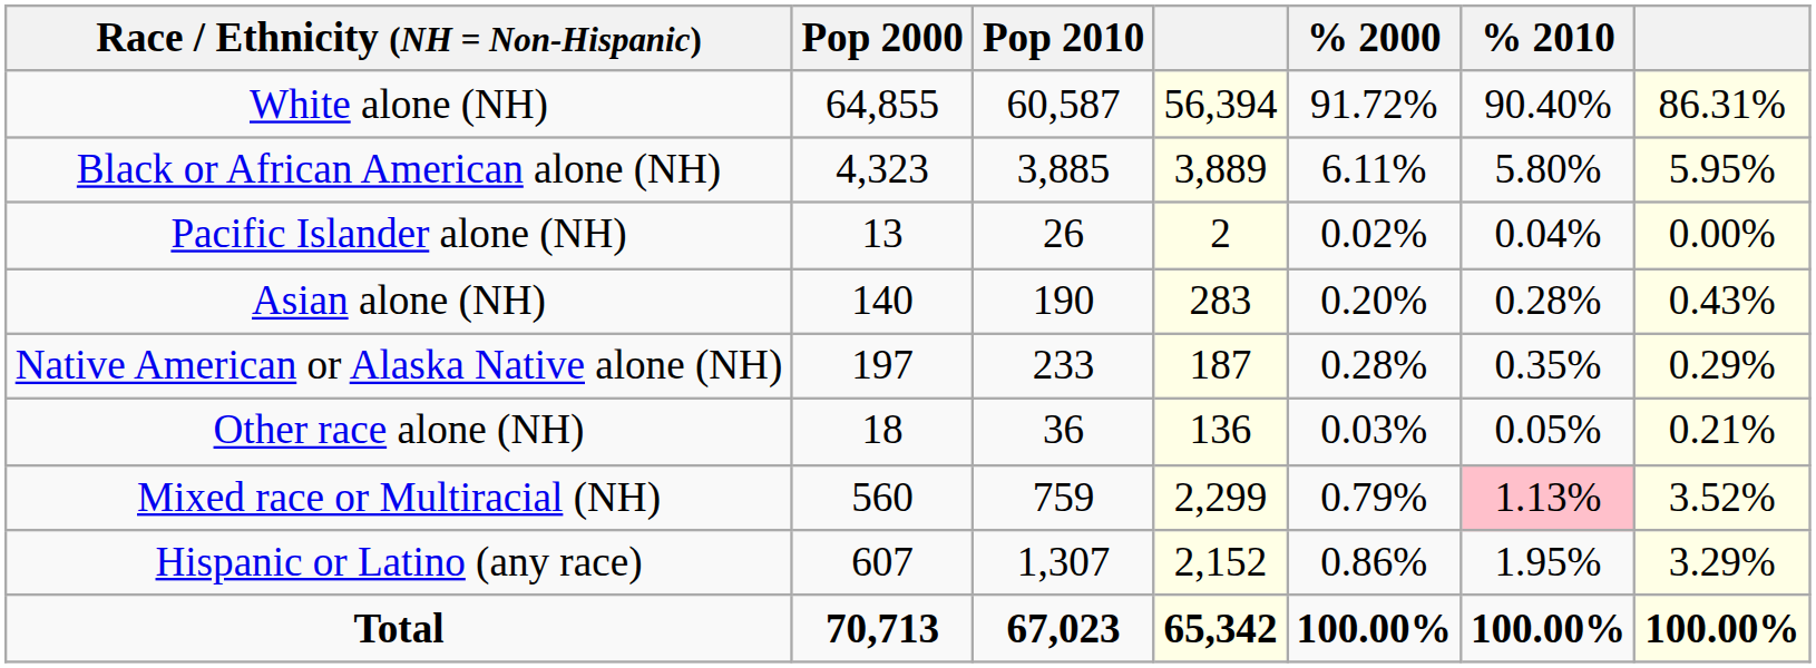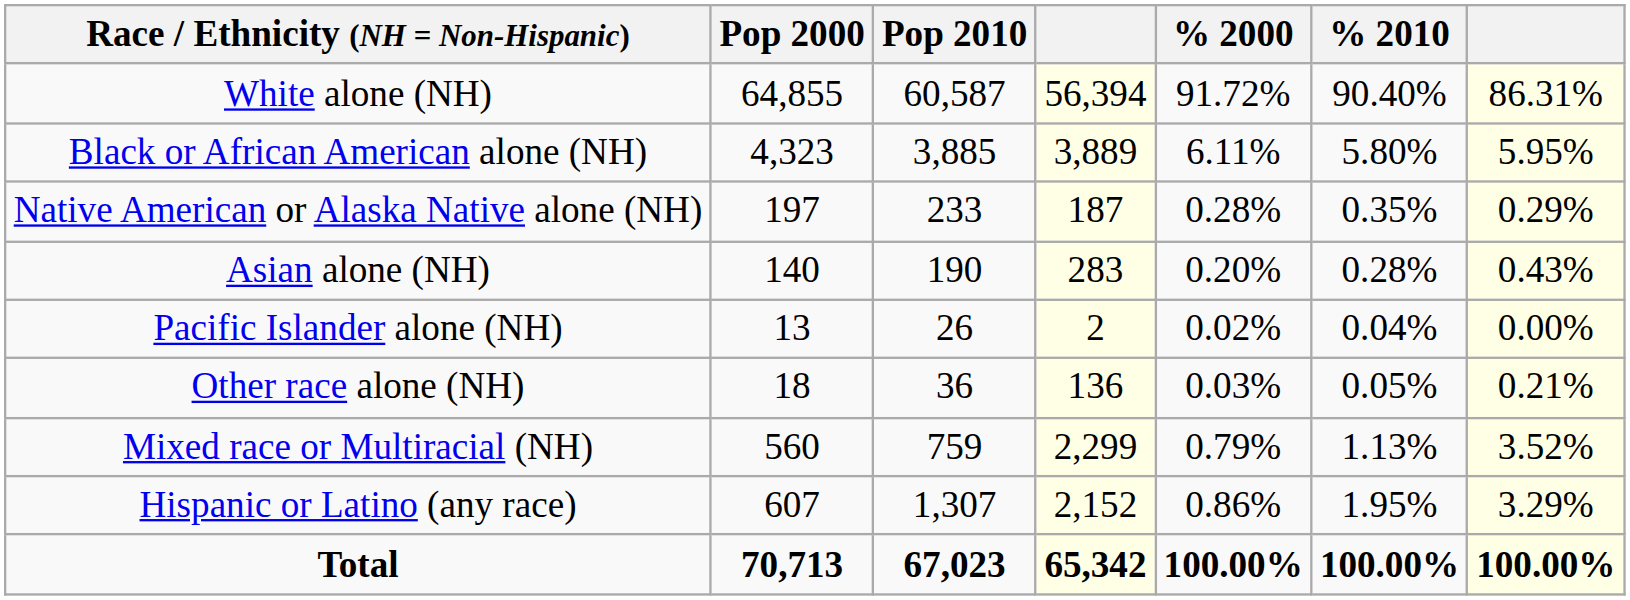rows swapped: Native American or Alaska Native alone (NH) <-> Pacific Islander alone (NH)
Mixed race or Multiracial (NH) | % 2010: pink background -> no background
